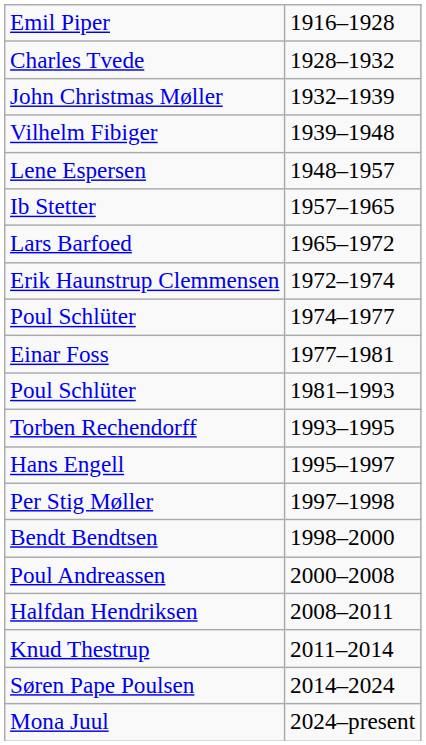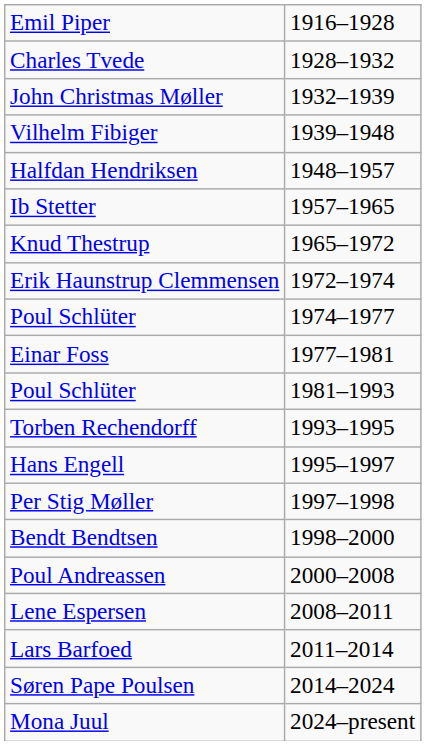row 5 | column 1: Lene Espersen -> Halfdan Hendriksen
row 7 | column 1: Lars Barfoed -> Knud Thestrup
row 17 | column 1: Halfdan Hendriksen -> Lene Espersen
row 18 | column 1: Knud Thestrup -> Lars Barfoed
